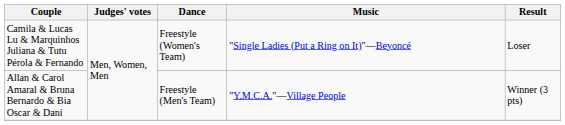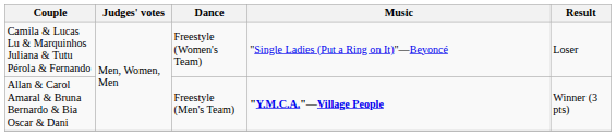Allan & Carol Amaral & Bruna Bernardo & Bia Oscar & Dani | Music: normal -> bold
